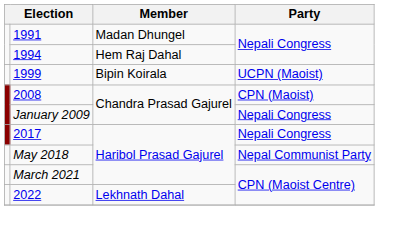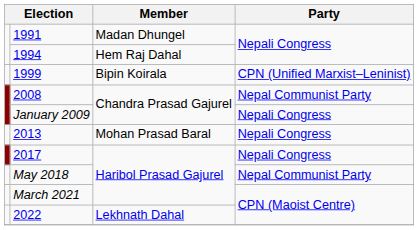1999 | Party: UCPN (Maoist) -> CPN (Unified Marxist–Leninist)
2008 | Party: CPN (Maoist) -> Nepal Communist Party
+ row: 2013 | Mohan Prasad Baral | Nepali Congress
